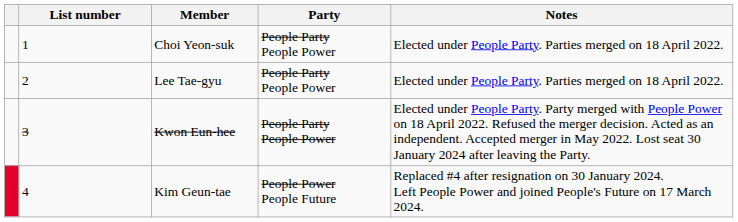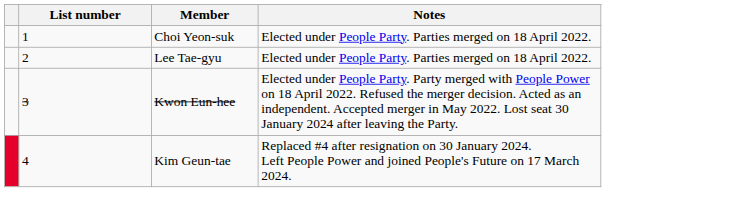- column: Party | People Party People Power | People Party People Power | People Party People Power | People Power People Future
